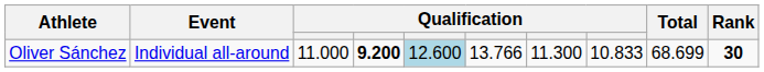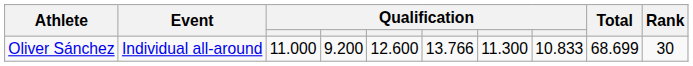row 3 | column 4: bold -> normal
row 3 | column 5: lightblue background -> no background
row 3 | Rank: bold -> normal
